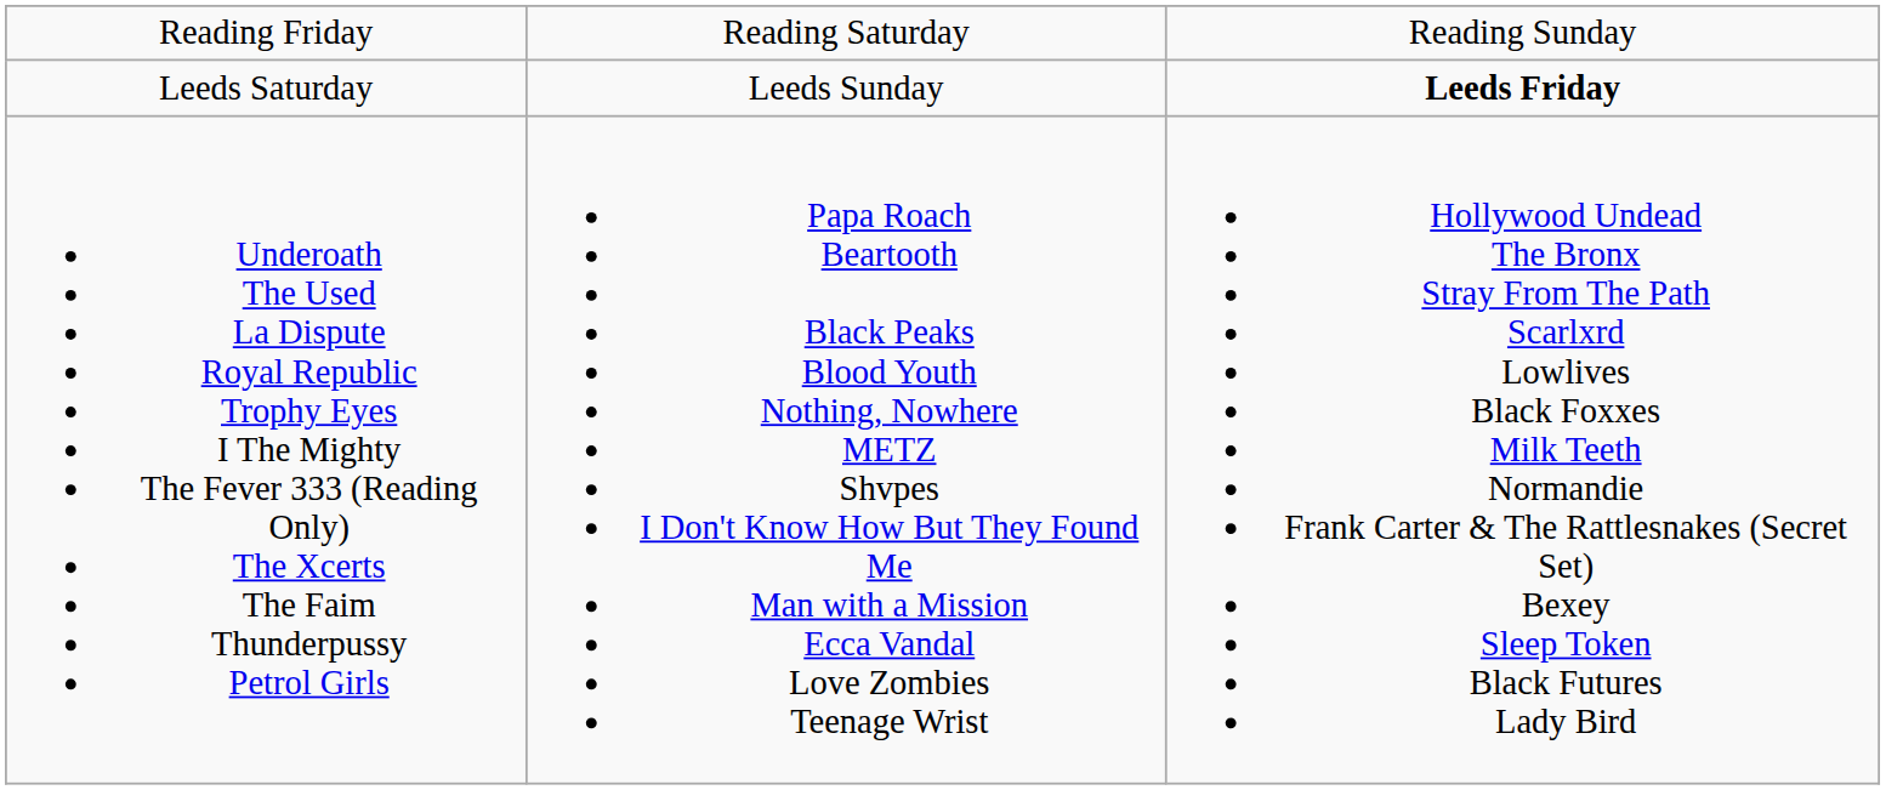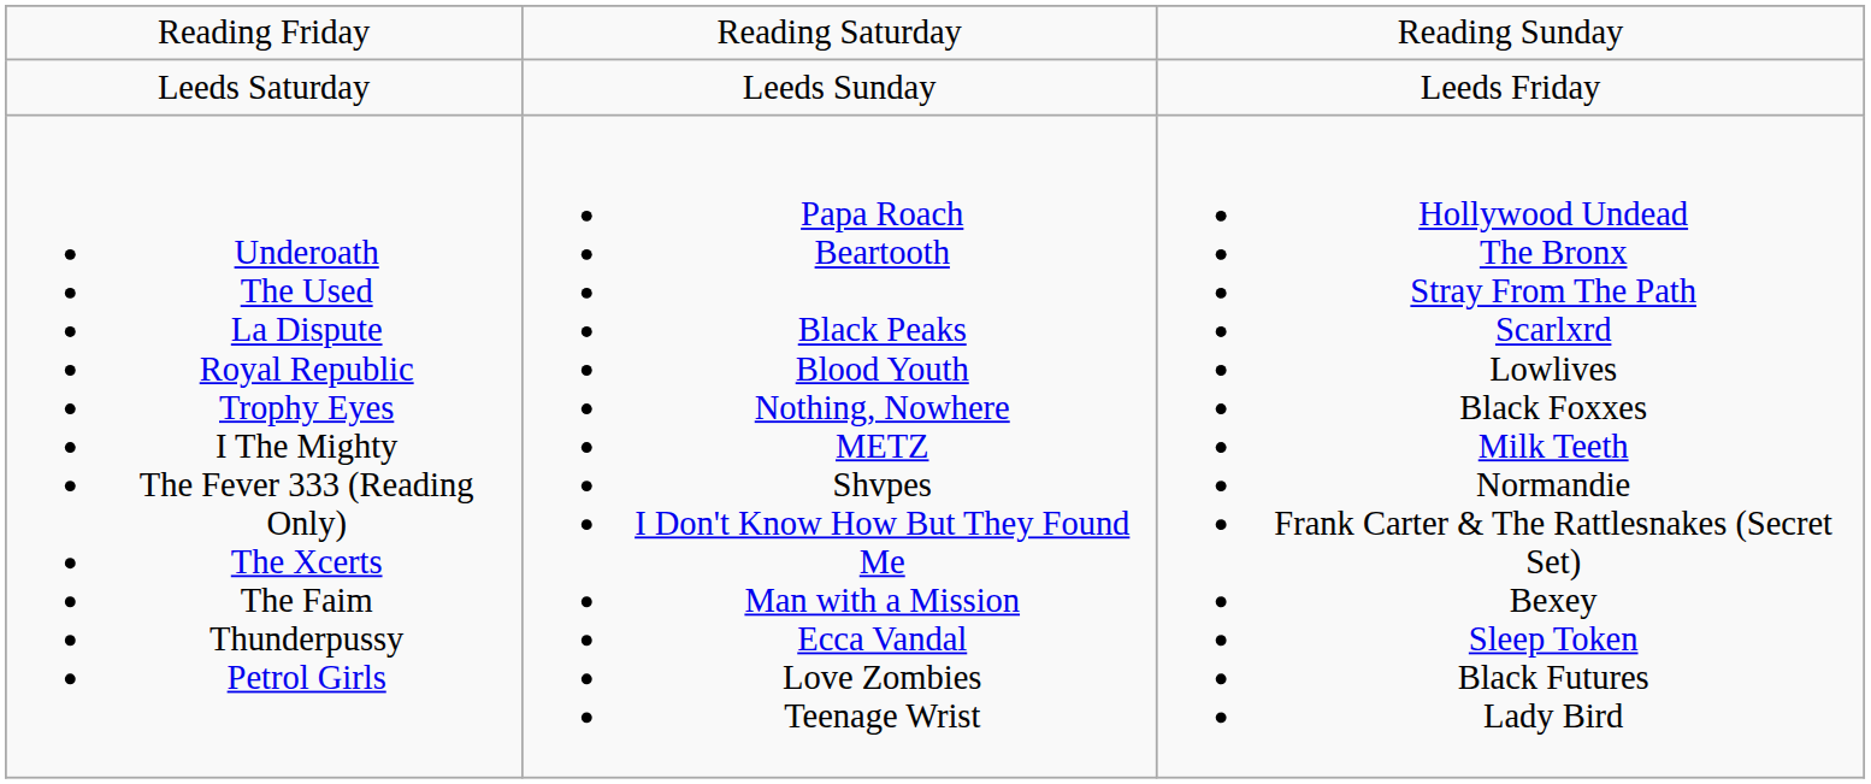Leeds Saturday | column 3: bold -> normal
